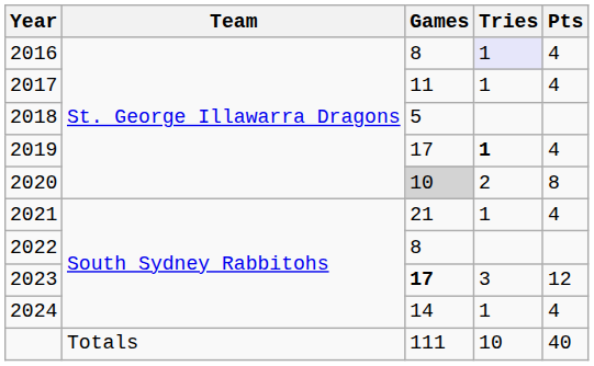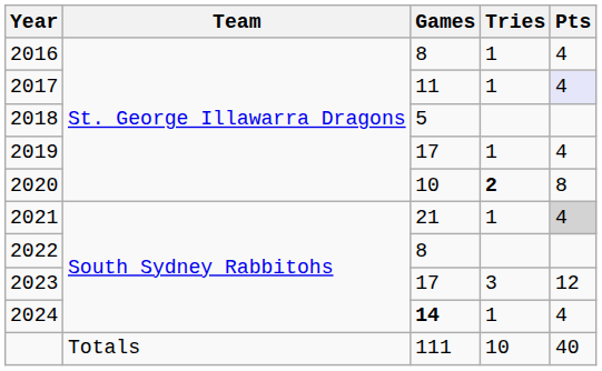2016 | Tries: lavender background -> no background
2017 | Pts: no background -> lavender background
2019 | Tries: bold -> normal
2020 | Games: lightgrey background -> no background
2020 | Tries: normal -> bold
2021 | Pts: no background -> lightgrey background
2023 | Games: bold -> normal
2024 | Games: normal -> bold
